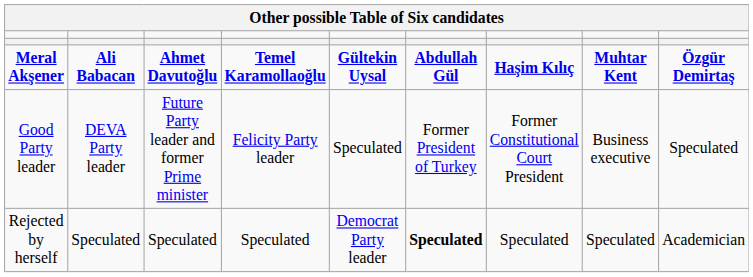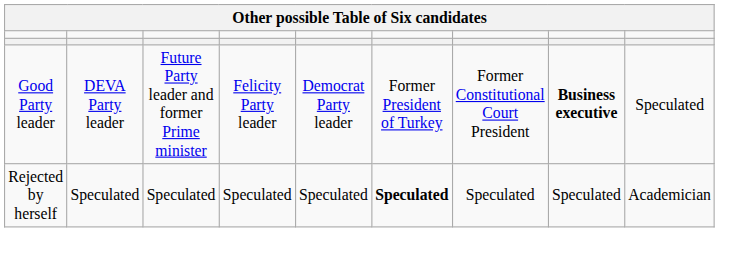- row: Meral Akşener | Ali Babacan | Ahmet Davutoğlu | Temel Karamollaoğlu | Gültekin Uysal | Abdullah Gül | Haşim Kılıç | Muhtar Kent | Özgür Demirtaş
Good Party leader | column 5: Speculated -> Democrat Party leader
Good Party leader | column 8: normal -> bold
Rejected by herself | column 5: Democrat Party leader -> Speculated
